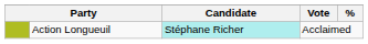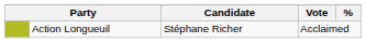Action Longueuil | Candidate: paleturquoise background -> no background
